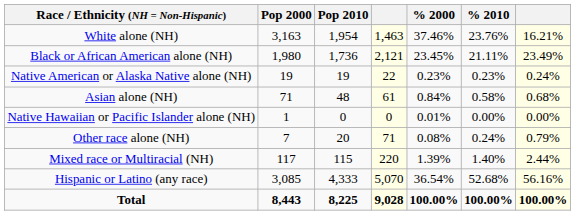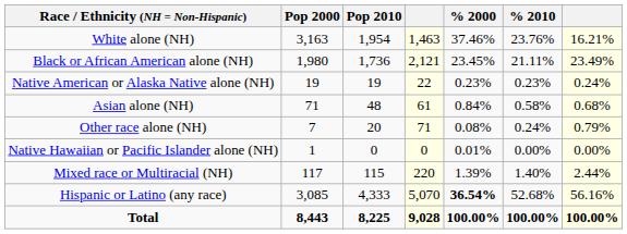rows swapped: Native Hawaiian or Pacific Islander alone (NH) <-> Other race alone (NH)
Hispanic or Latino (any race) | % 2000: normal -> bold
